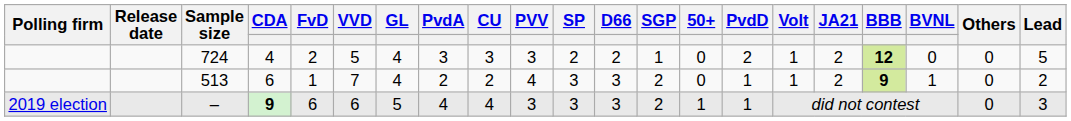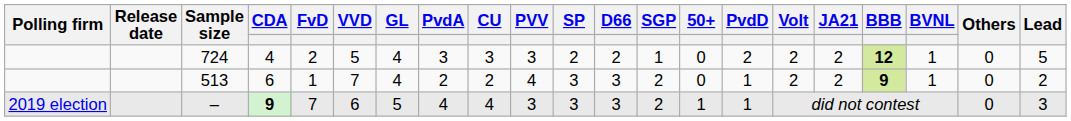724 | Volt: 1 -> 2
724 | BVNL: 0 -> 1
513 | Volt: 1 -> 2
– | FvD: 6 -> 7
